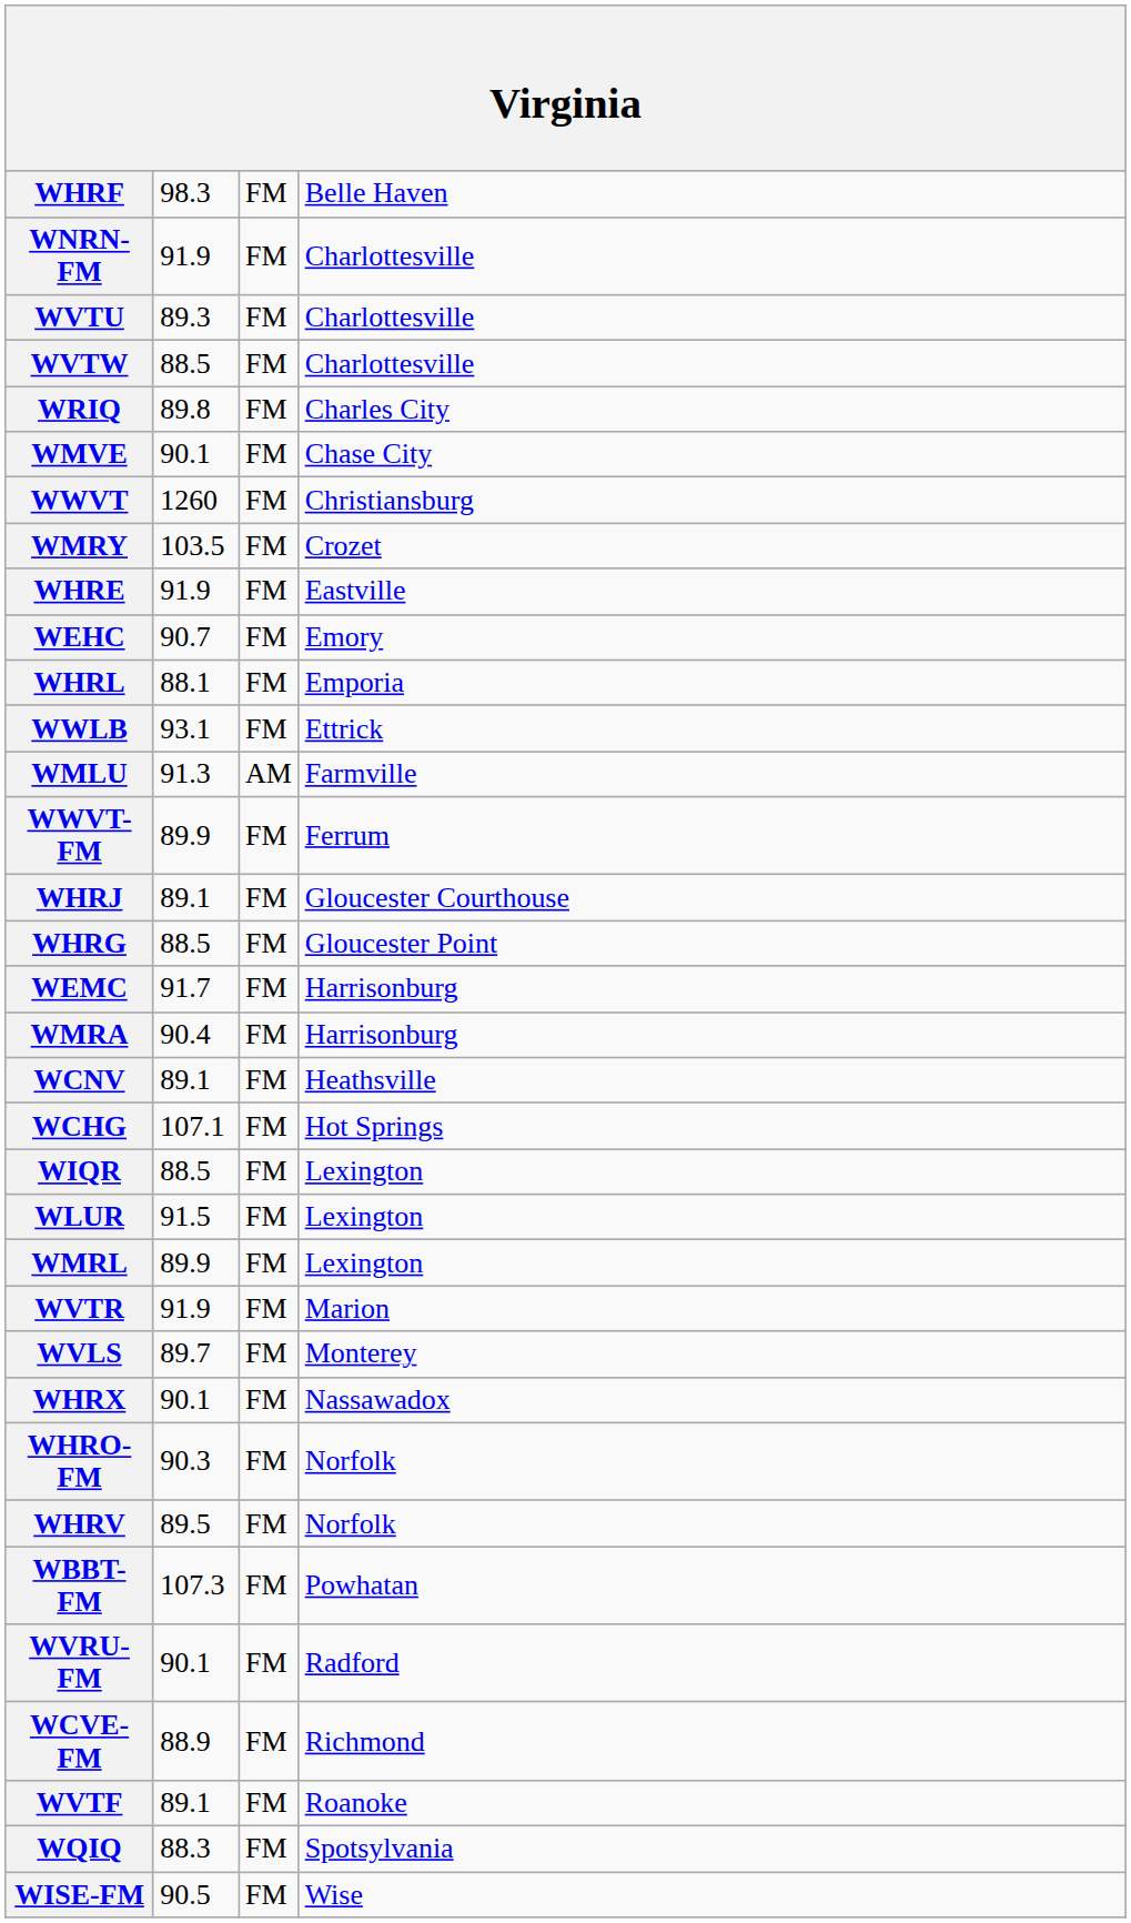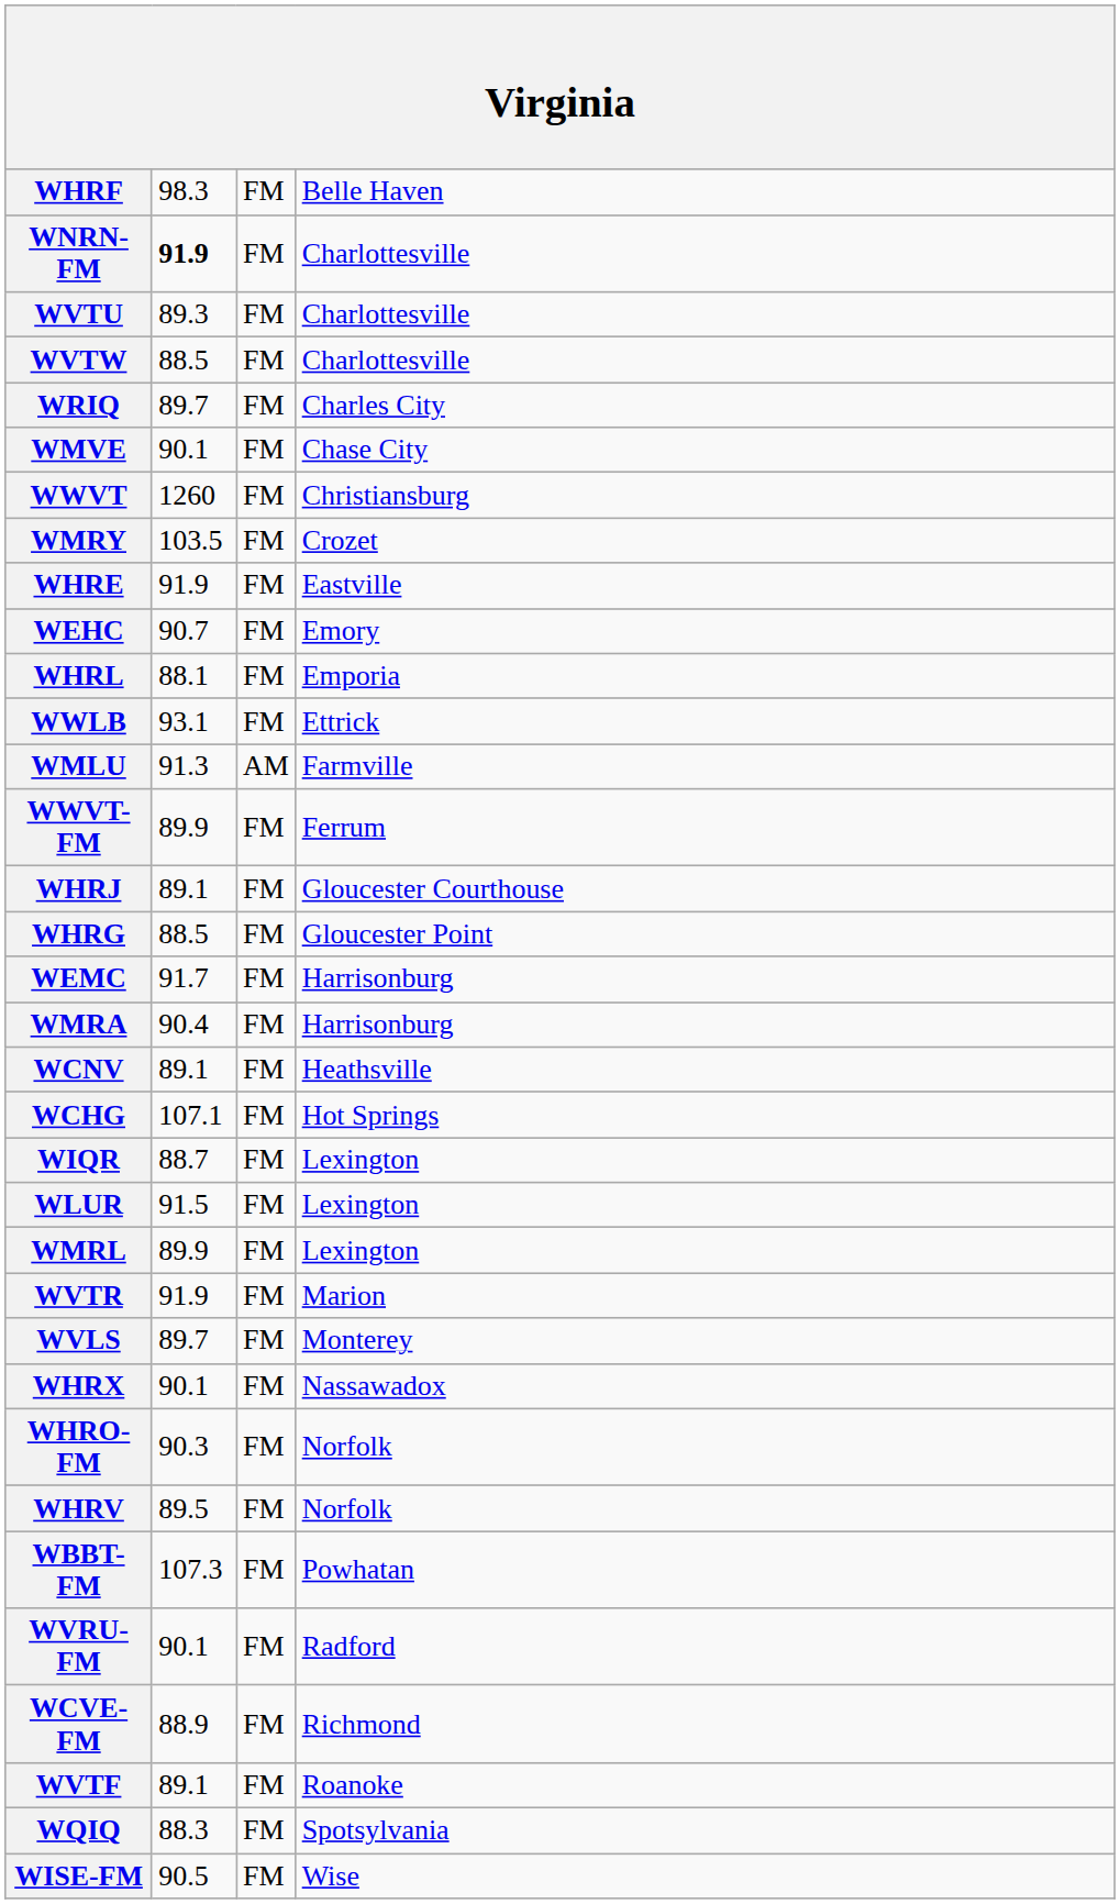WNRN-FM | column 2: normal -> bold
WRIQ | column 2: 89.8 -> 89.7
WIQR | column 2: 88.5 -> 88.7
